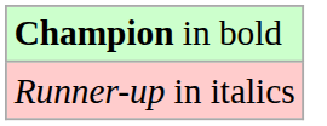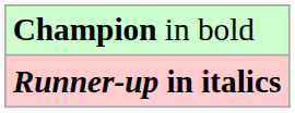row 2 | column 1: normal -> bold
